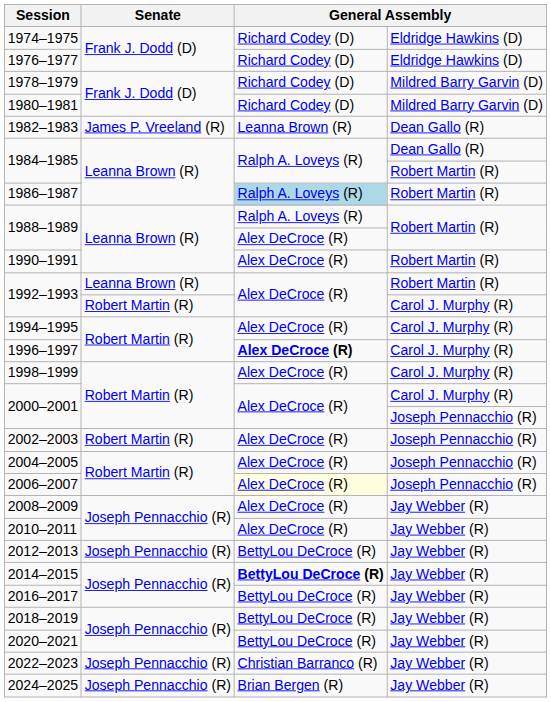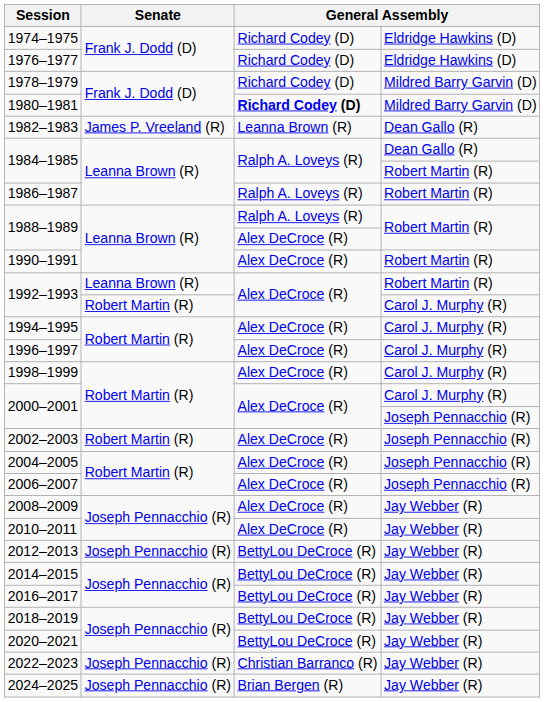1980–1981 | column 3: normal -> bold
1986–1987 | column 3: lightblue background -> no background
1996–1997 | column 3: bold -> normal
2006–2007 | column 3: lightyellow background -> no background
2014–2015 | column 3: bold -> normal
